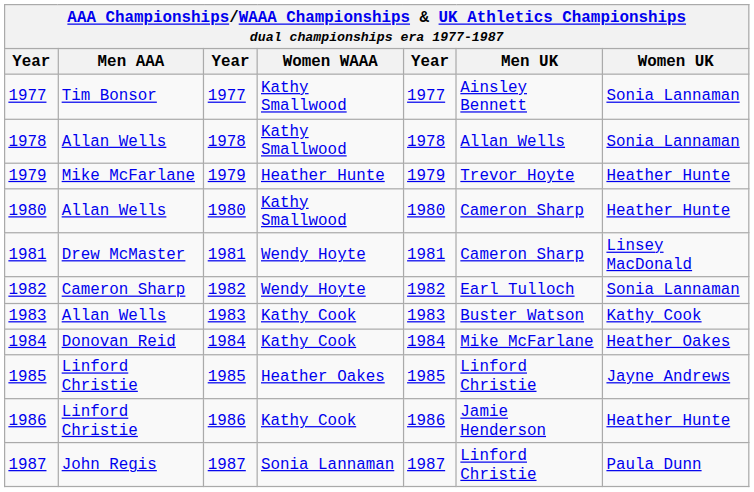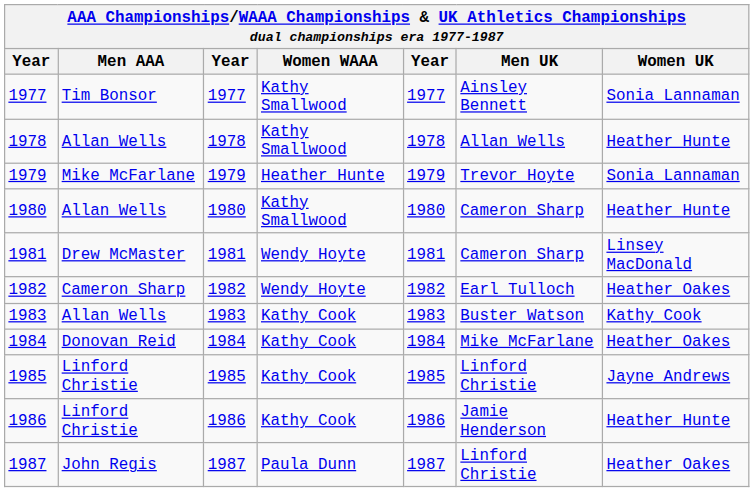row 4 | Women UK: Sonia Lannaman -> Heather Hunte
row 5 | Women UK: Heather Hunte -> Sonia Lannaman
row 8 | Women UK: Sonia Lannaman -> Heather Oakes
row 11 | Women WAAA: Heather Oakes -> Kathy Cook
row 13 | Women WAAA: Sonia Lannaman -> Paula Dunn
row 13 | Women UK: Paula Dunn -> Heather Oakes
